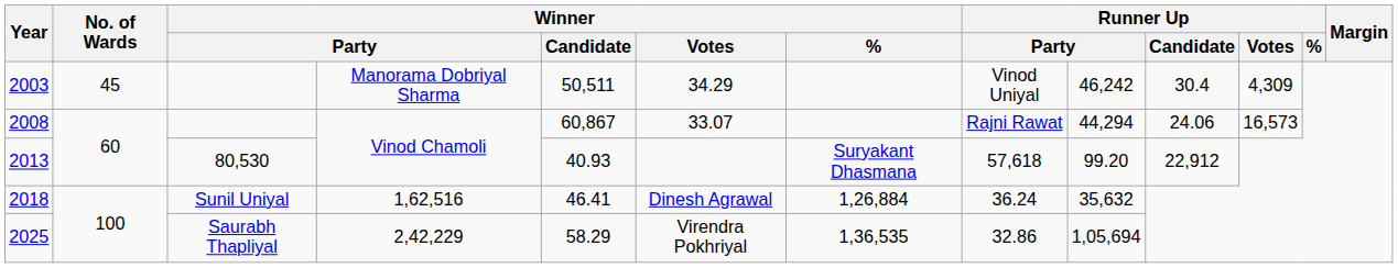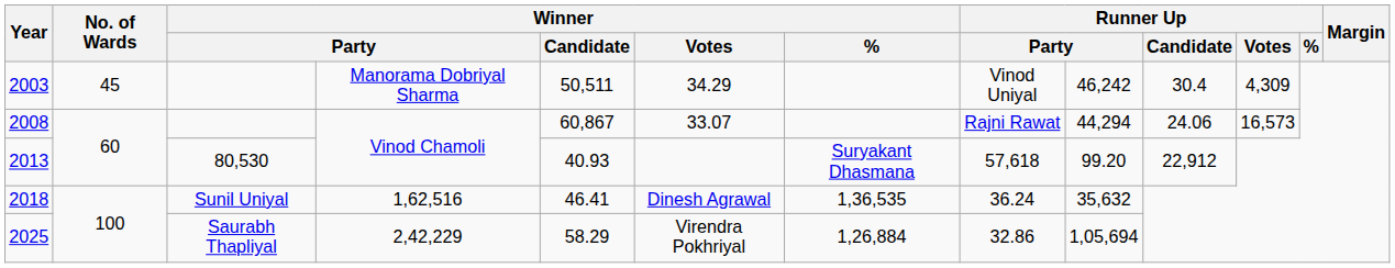2018 | Winner / %: 1,26,884 -> 1,36,535
2025 | Winner / %: 1,36,535 -> 1,26,884
